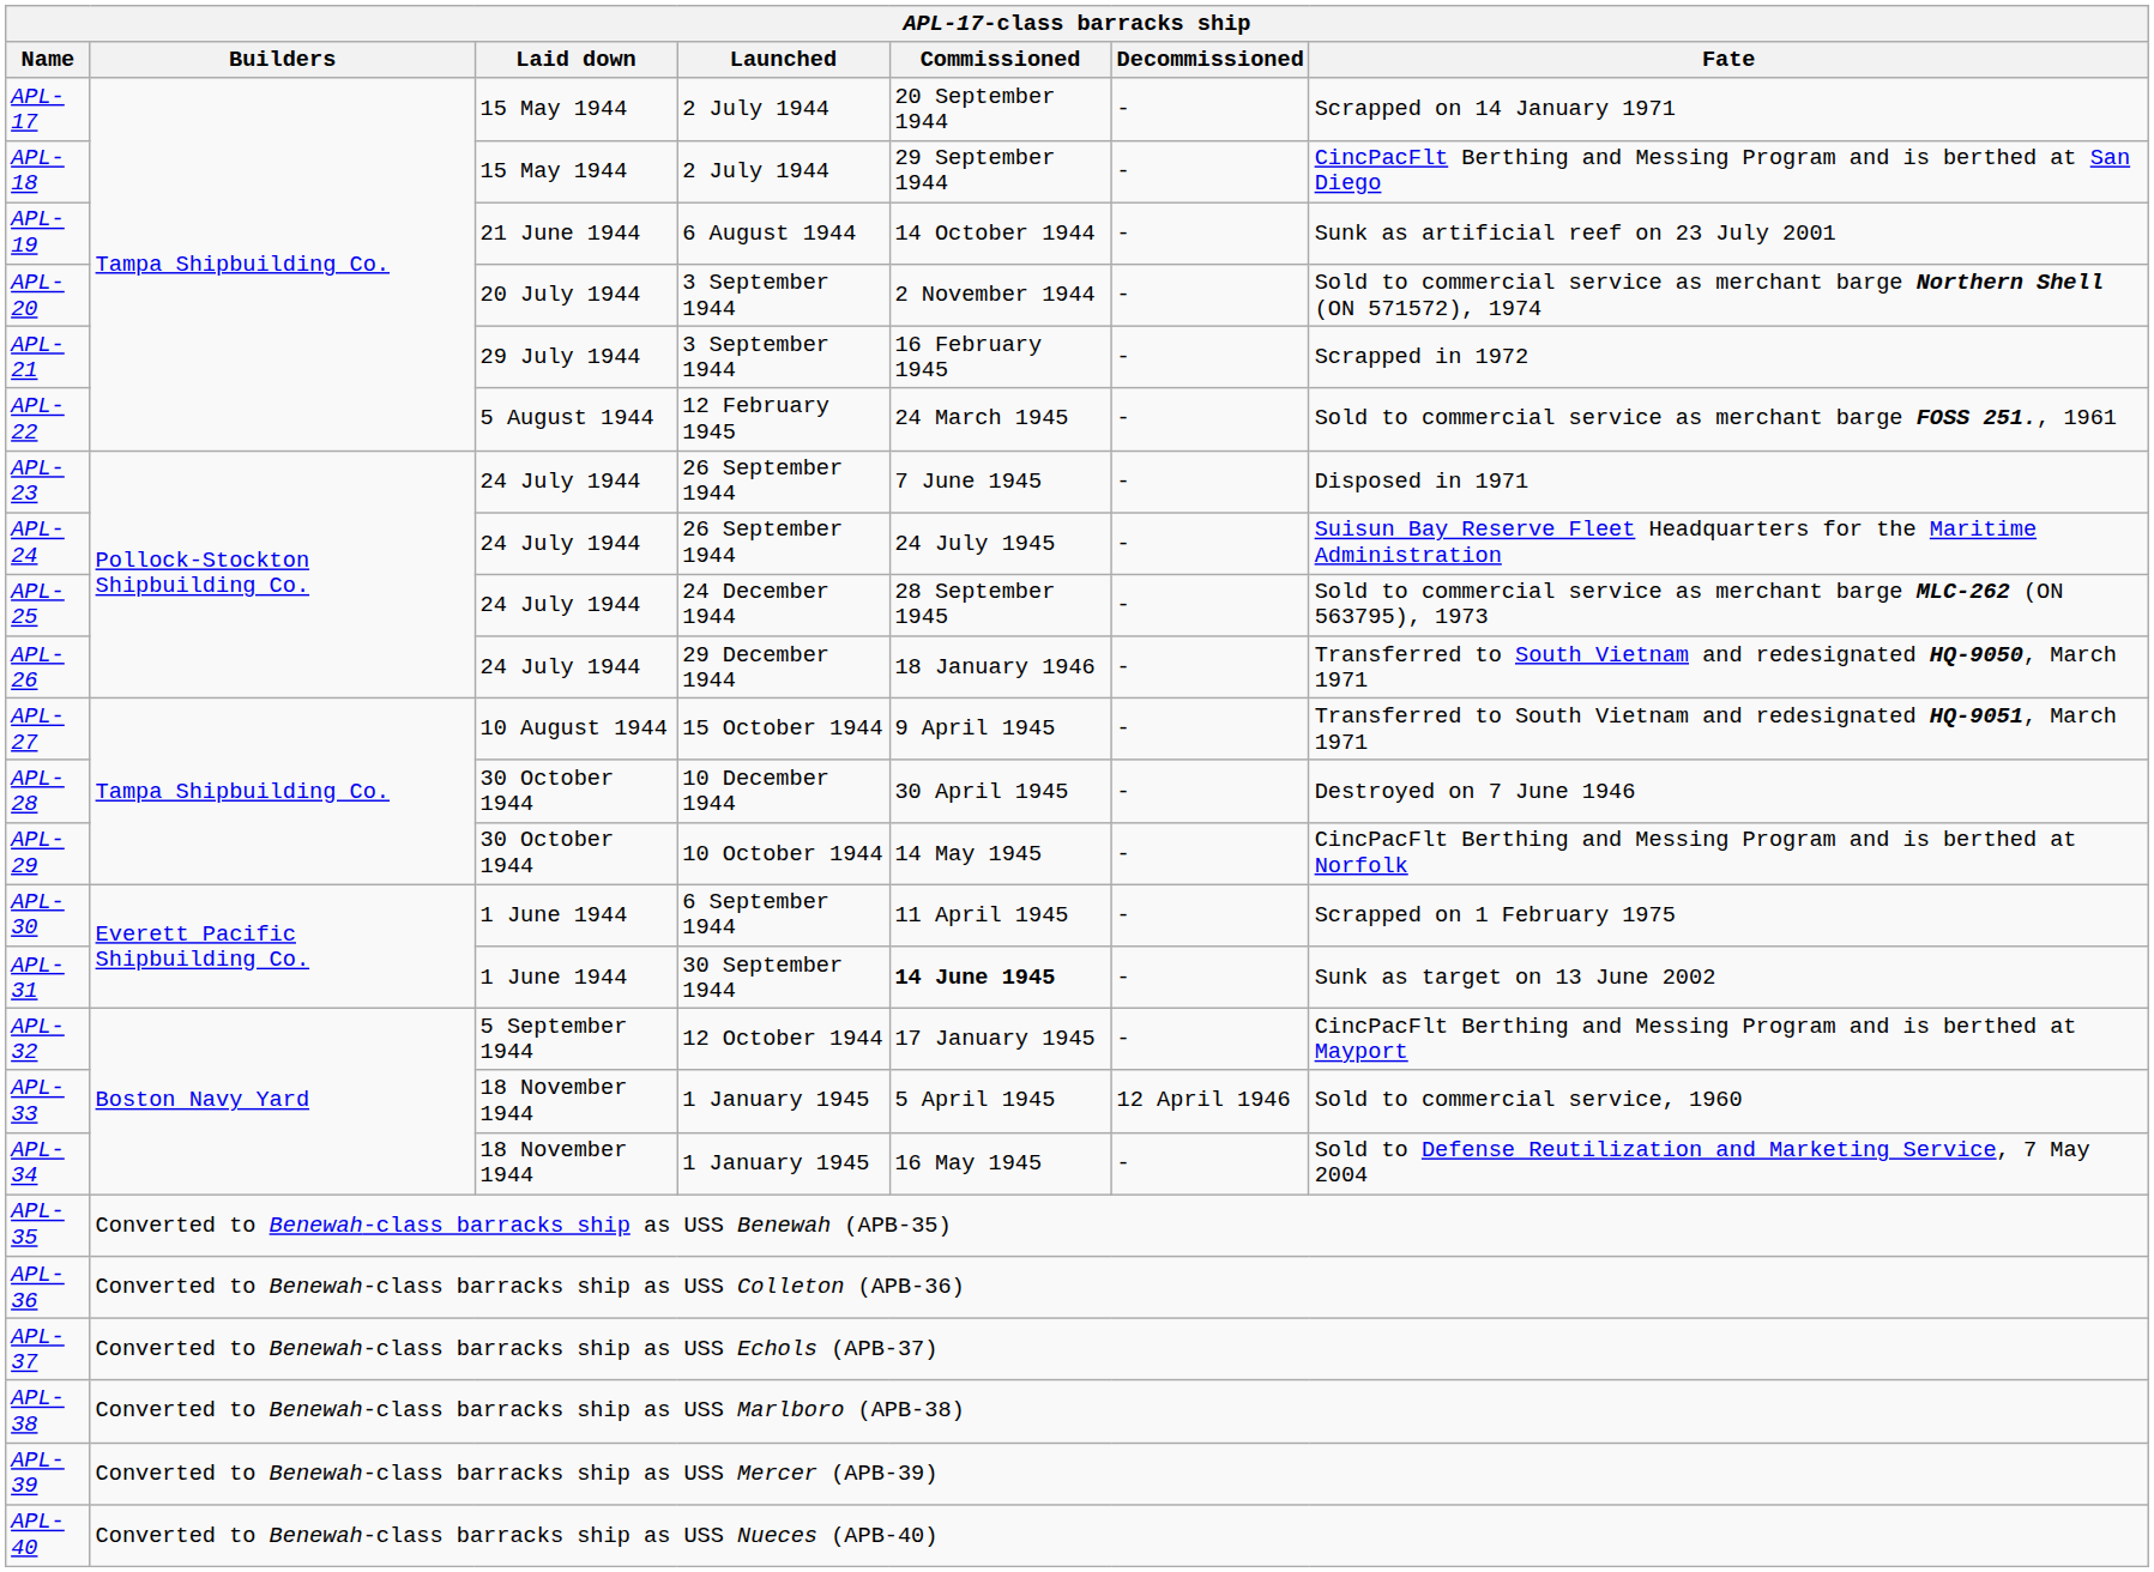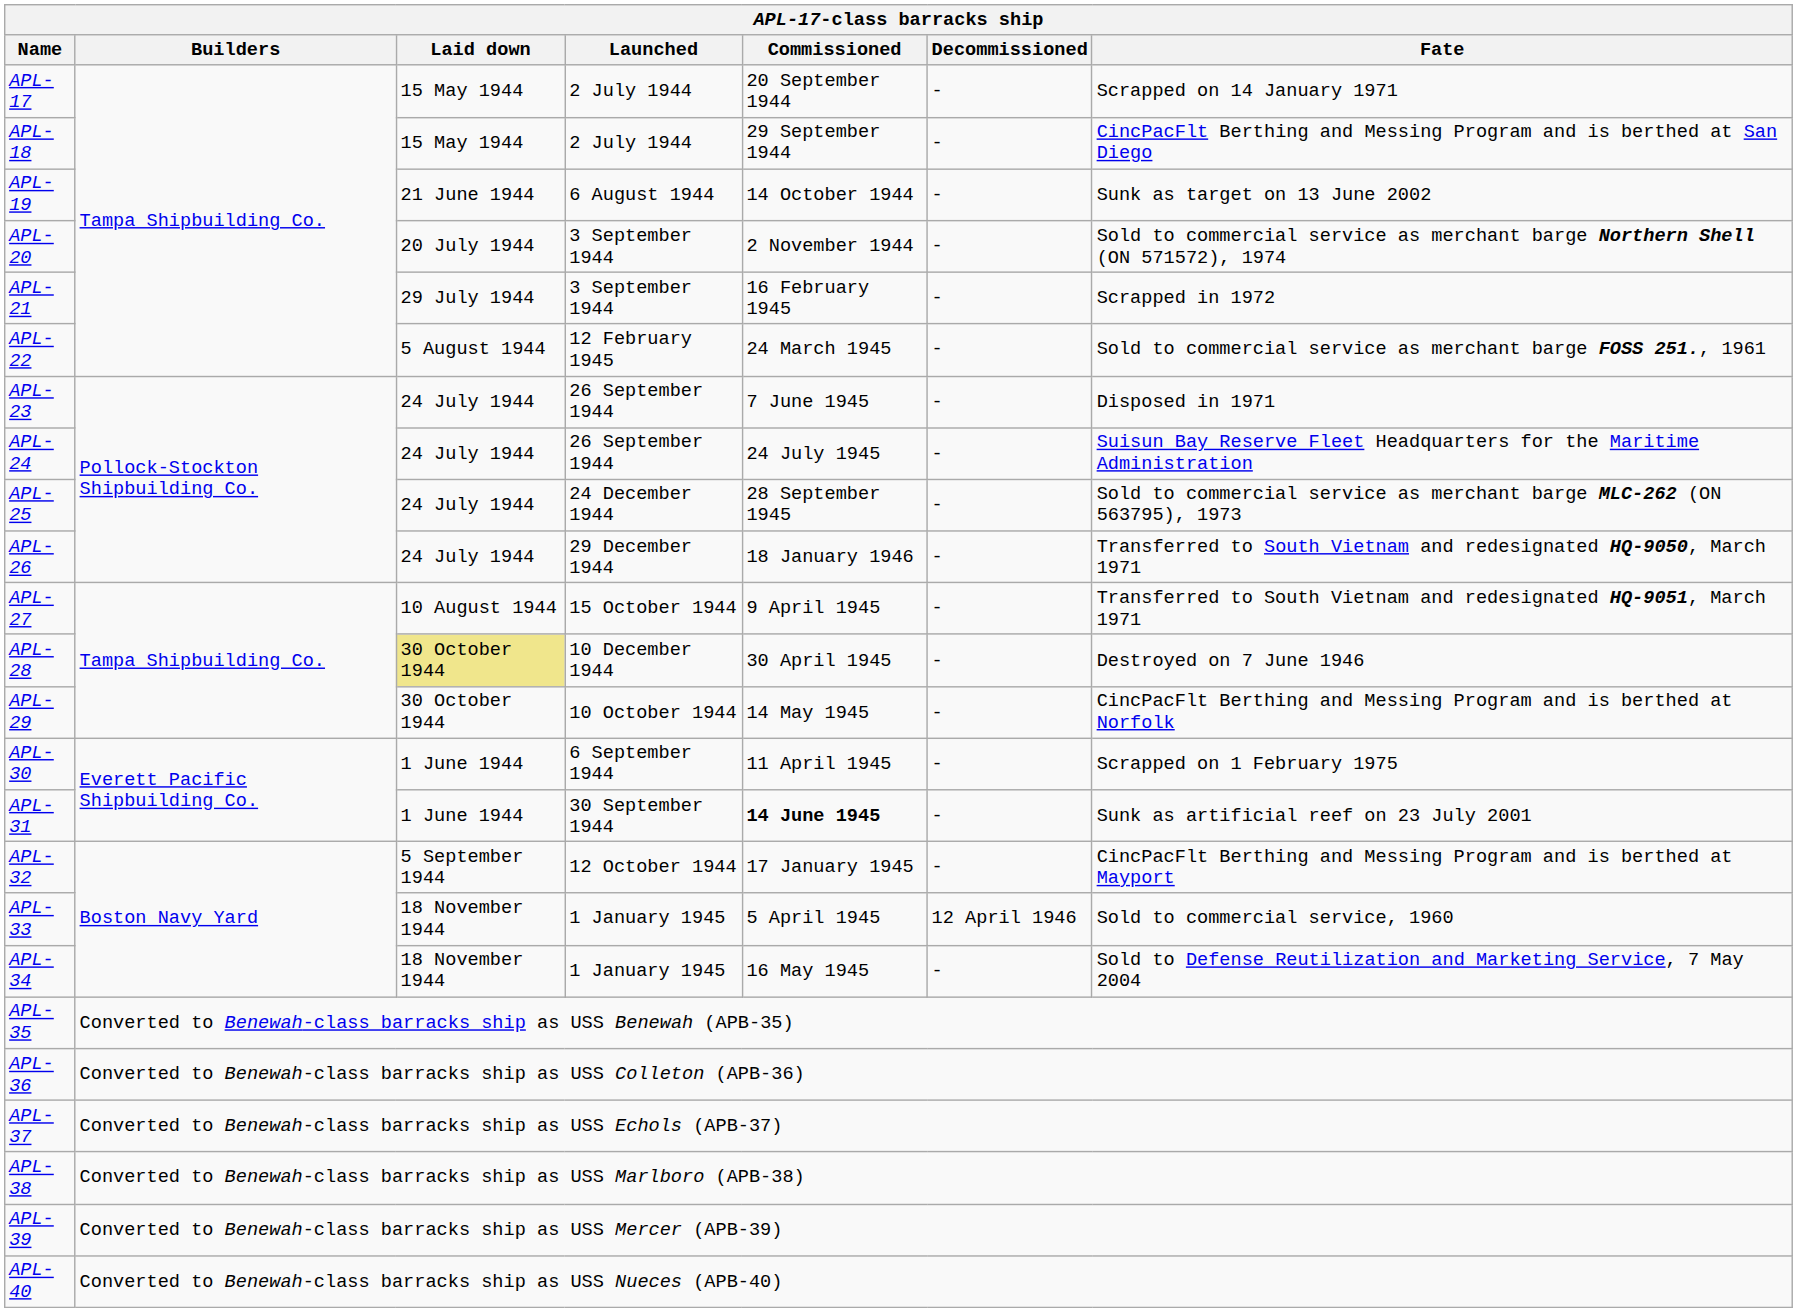APL-19 | Fate: Sunk as artificial reef on 23 July 2001 -> Sunk as target on 13 June 2002
APL-28 | Laid down: no background -> khaki background
APL-31 | Fate: Sunk as target on 13 June 2002 -> Sunk as artificial reef on 23 July 2001
